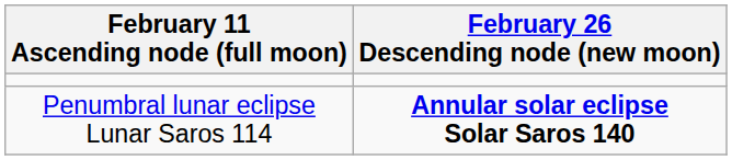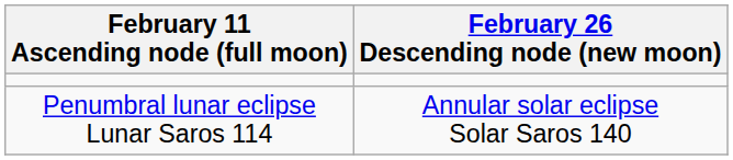Penumbral lunar eclipse Lunar Saros 114 | February 26 Descending node (new moon): bold -> normal
